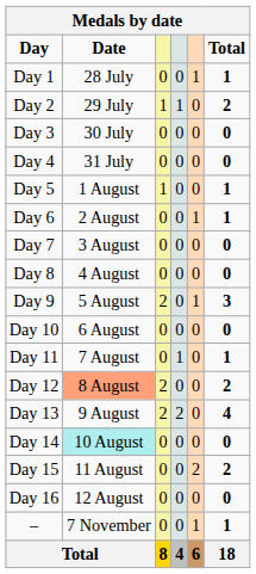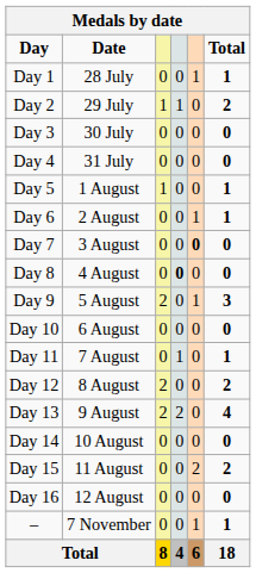Day 7 | column 5: normal -> bold
Day 8 | column 4: normal -> bold
Day 12 | Date: lightsalmon background -> no background
Day 14 | Date: paleturquoise background -> no background
